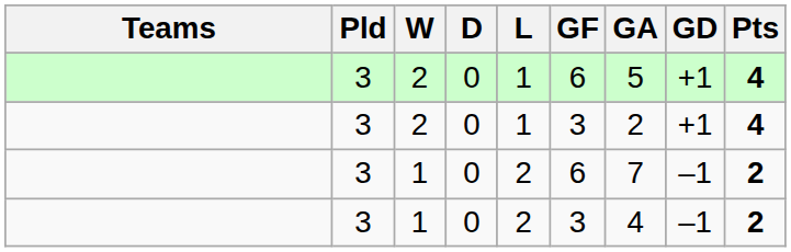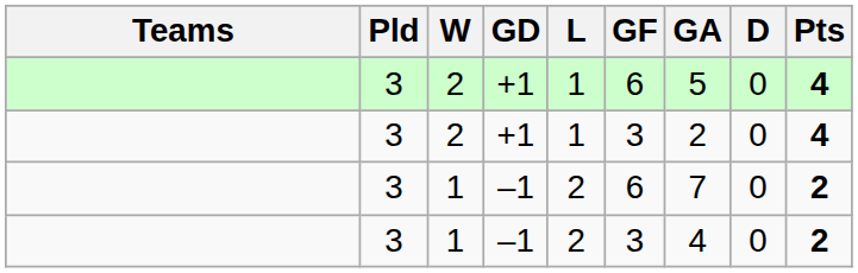columns swapped: D <-> GD
